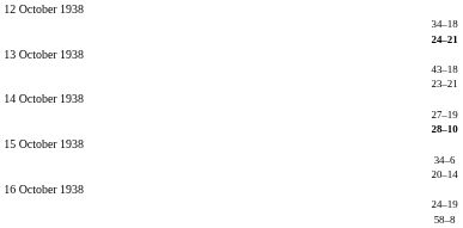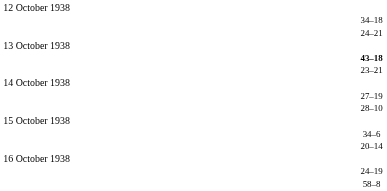24–21 | column 2: bold -> normal
43–18 | column 2: normal -> bold
28–10 | column 2: bold -> normal
